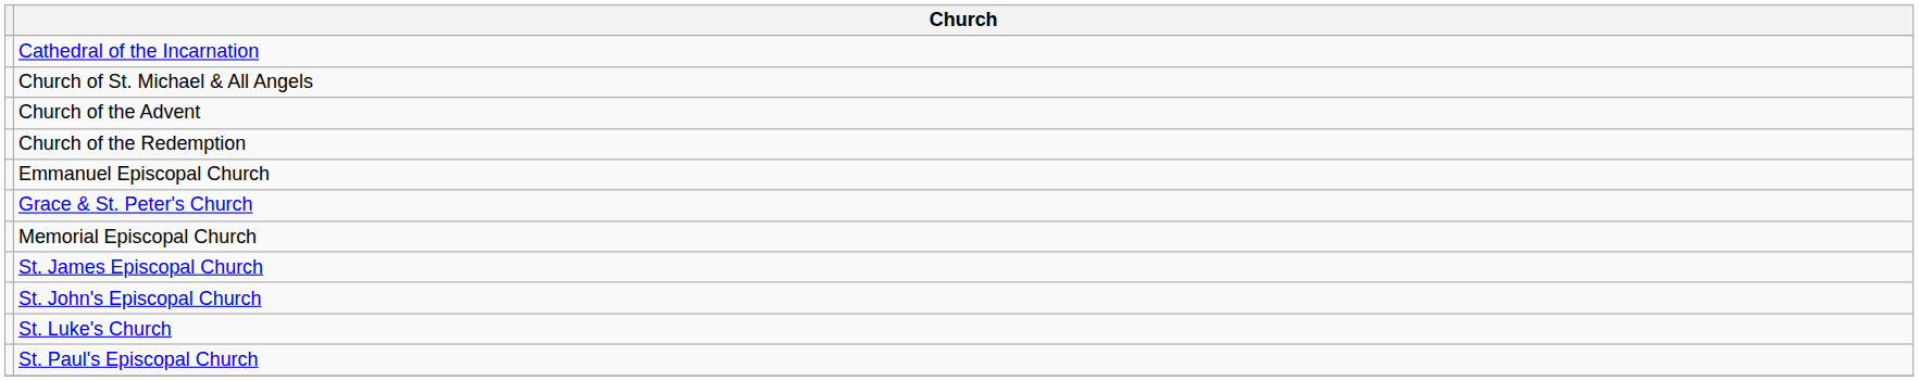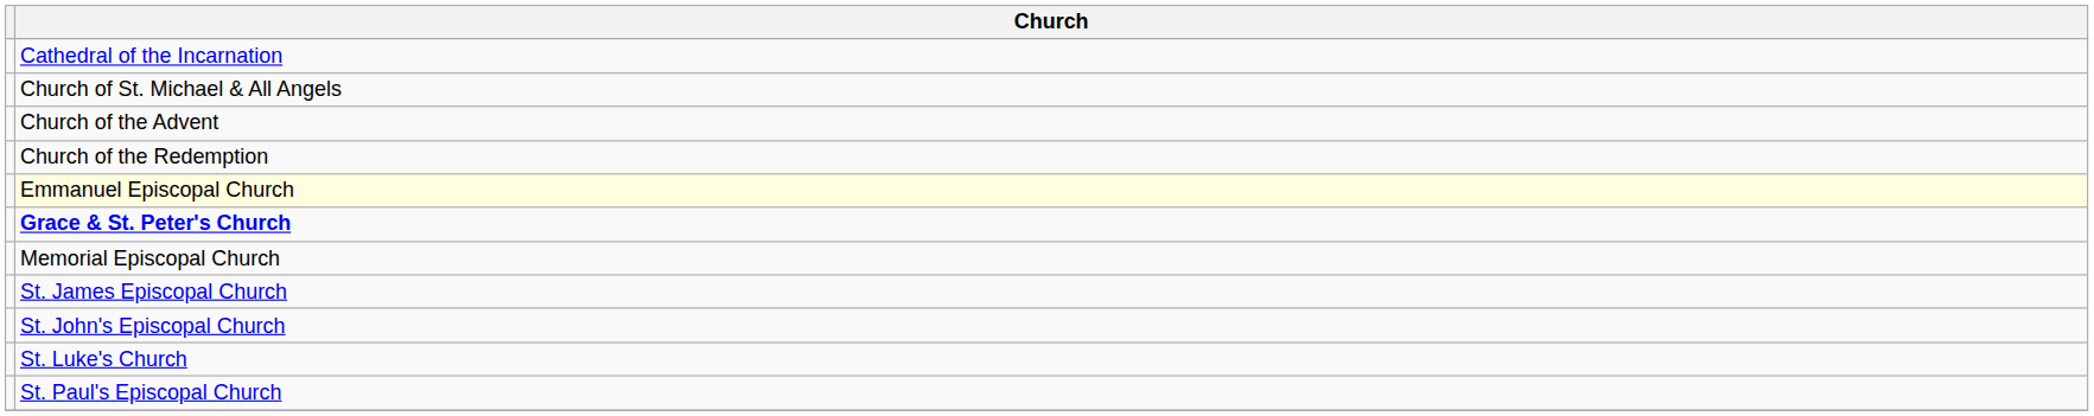Emmanuel Episcopal Church | Church: no background -> lightyellow background
Grace & St. Peter's Church | Church: normal -> bold
